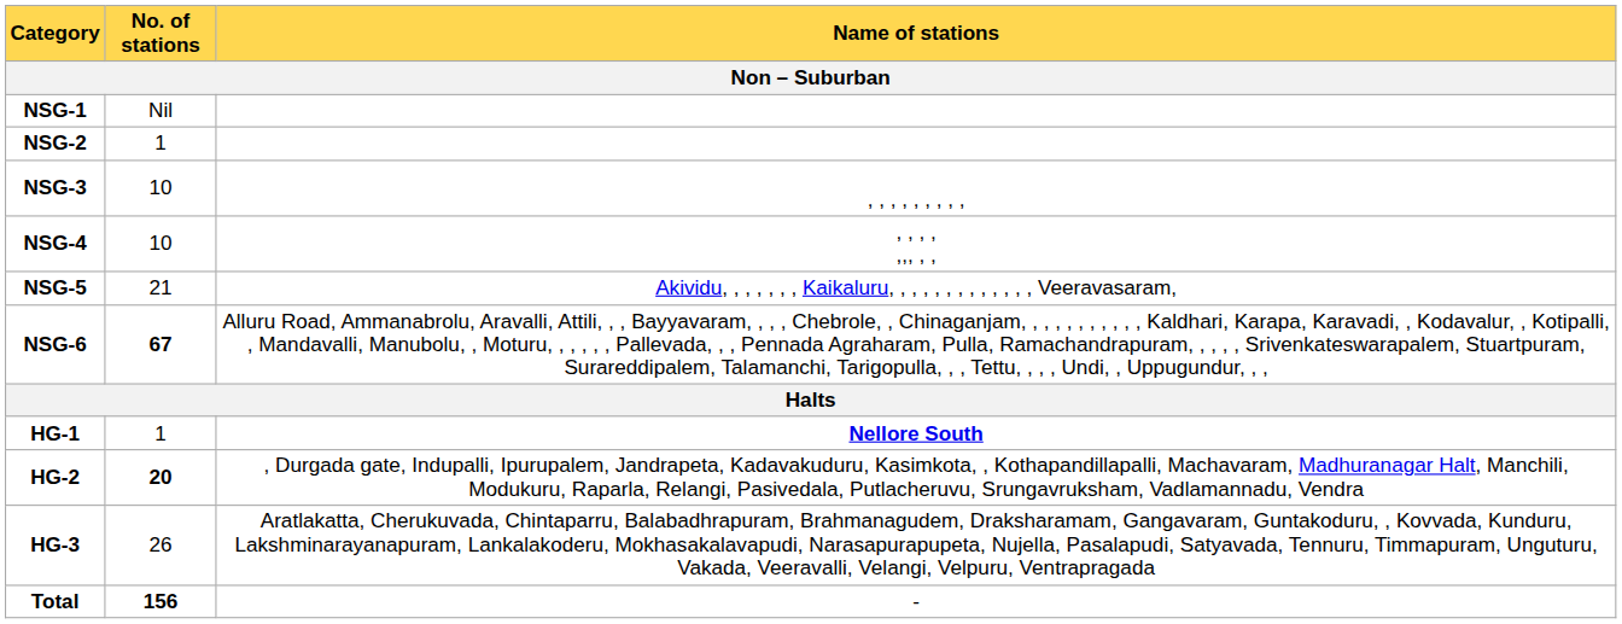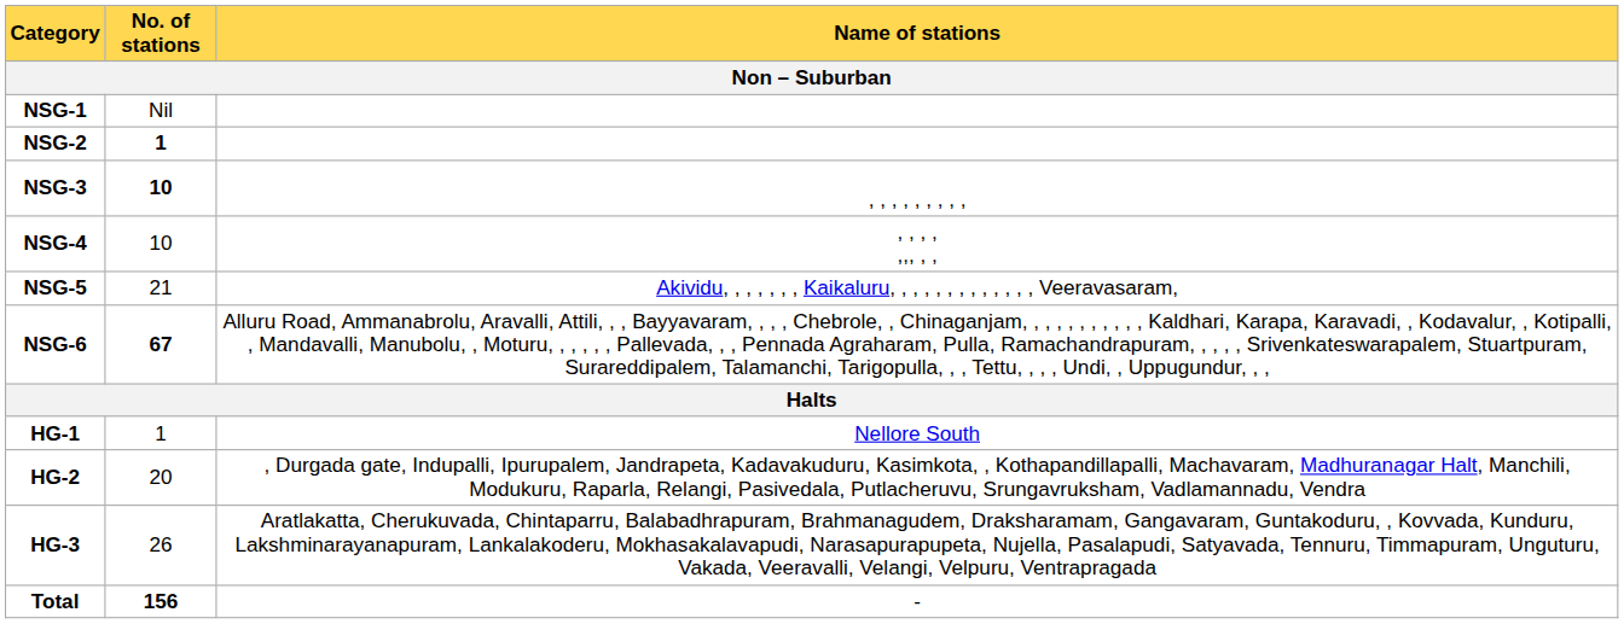NSG-2 | No. of stations: normal -> bold
NSG-3 | No. of stations: normal -> bold
HG-1 | Name of stations: bold -> normal
HG-2 | No. of stations: bold -> normal
